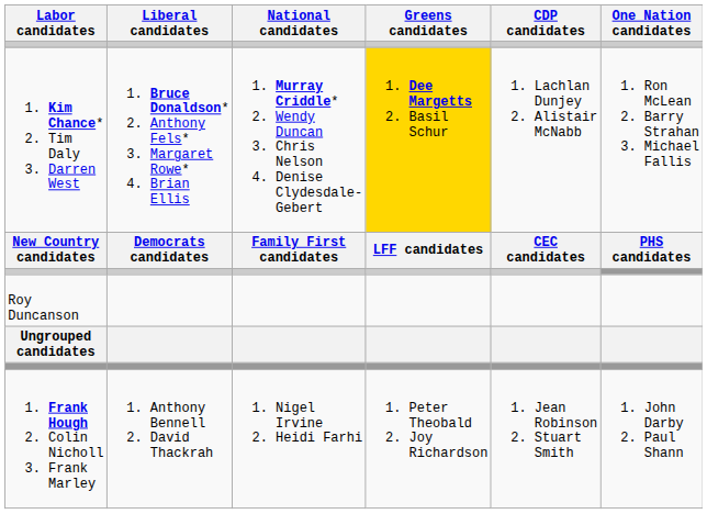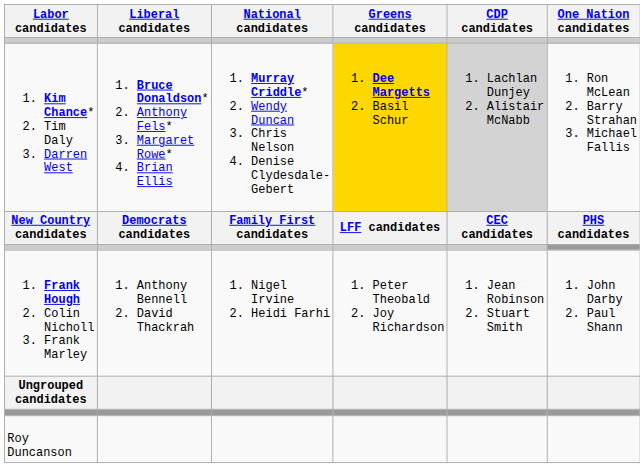Kim Chance* Tim Daly Darren West | CDP candidates: no background -> lightgrey background
rows swapped: Frank Hough Colin Nicholl Frank Marley <-> Roy Duncanson
